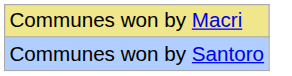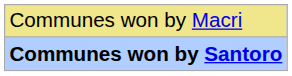row 2 | column 1: normal -> bold
